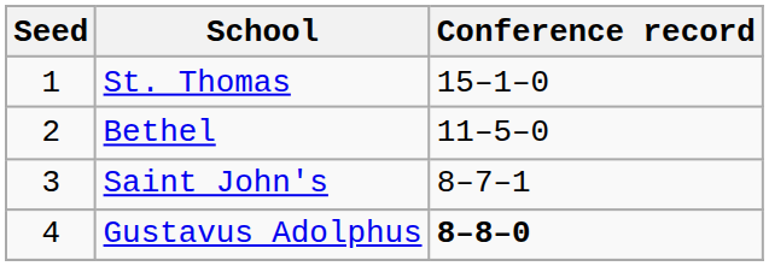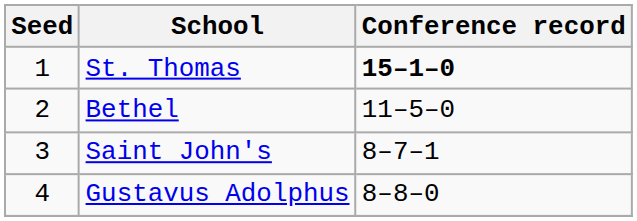St. Thomas | Conference record: normal -> bold
Gustavus Adolphus | Conference record: bold -> normal
